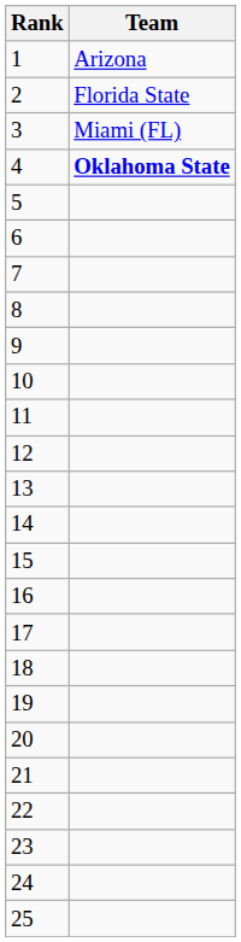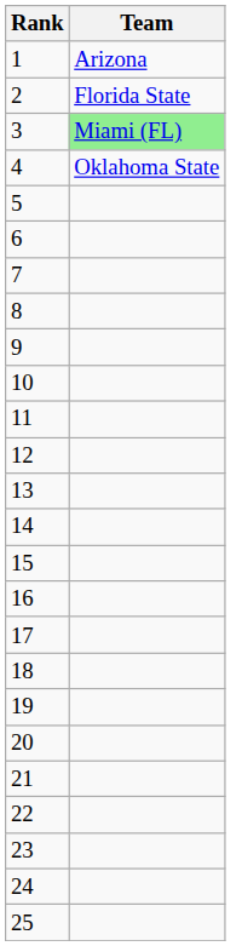3 | Team: no background -> lightgreen background
4 | Team: bold -> normal
